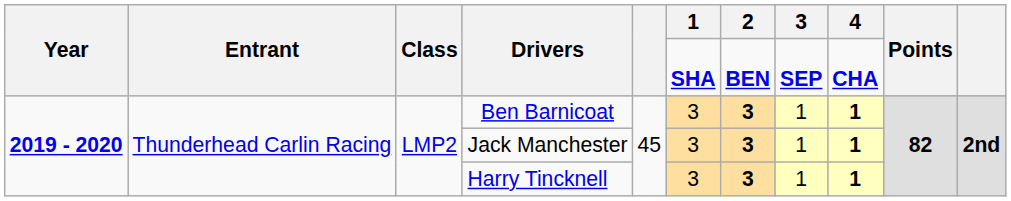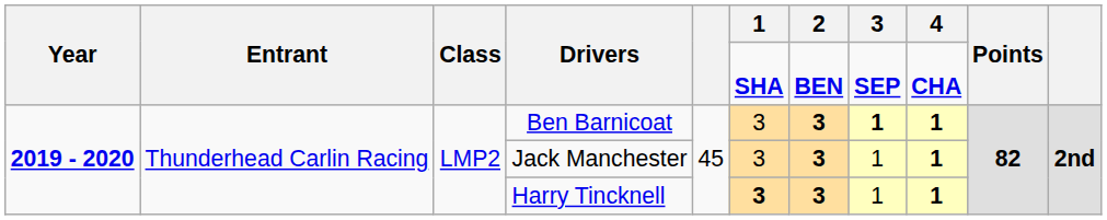Ben Barnicoat | 3: normal -> bold
Harry Tincknell | 1: normal -> bold
